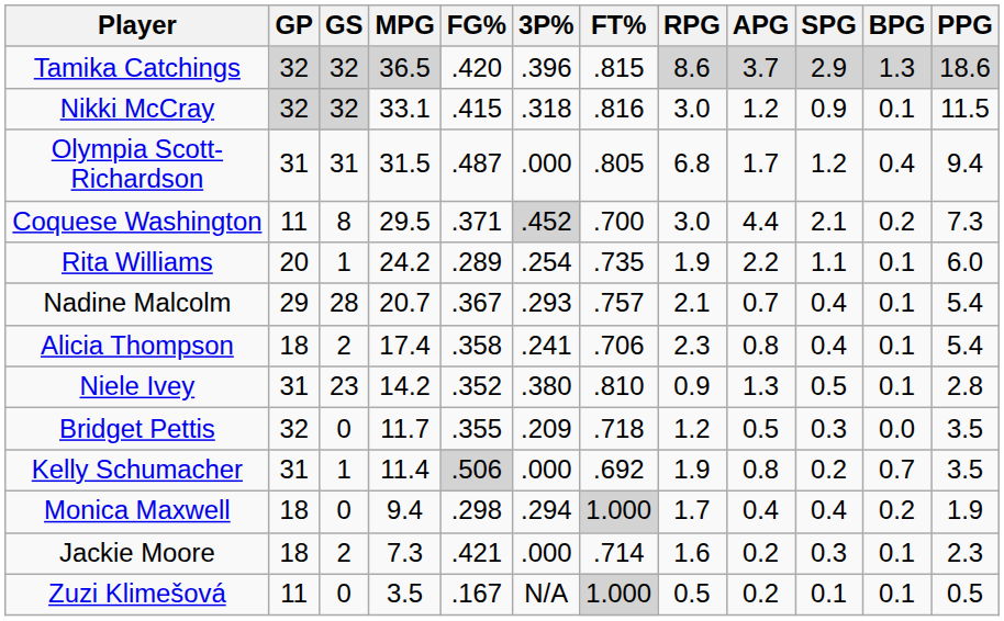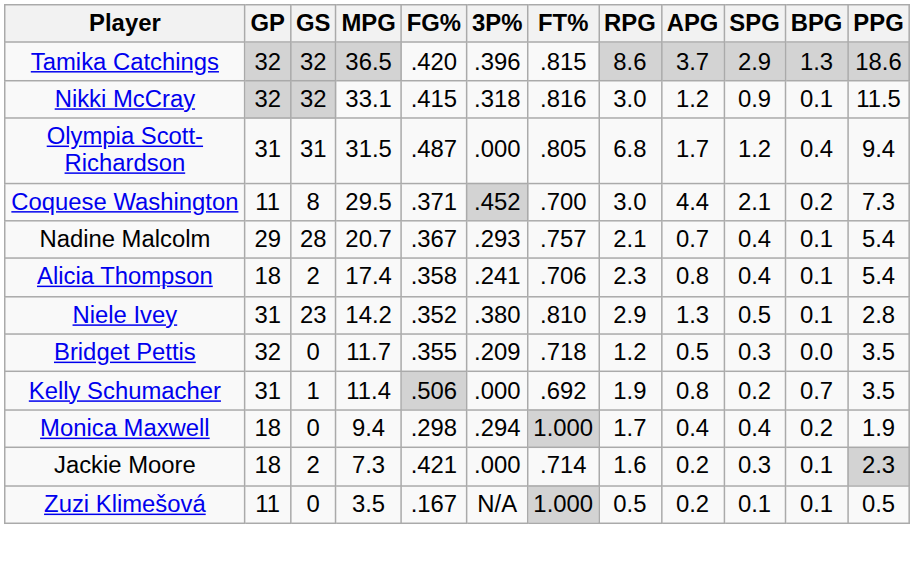- row: Rita Williams | 20 | 1 | 24.2 | .289 | .254 | .735 | 1.9 | 2.2 | 1.1 | 0.1 | 6.0
Niele Ivey | RPG: 0.9 -> 2.9
Jackie Moore | PPG: no background -> lightgrey background
